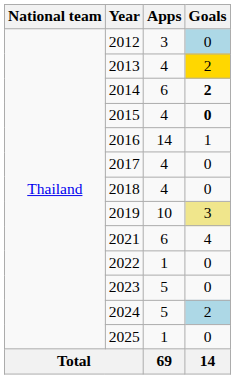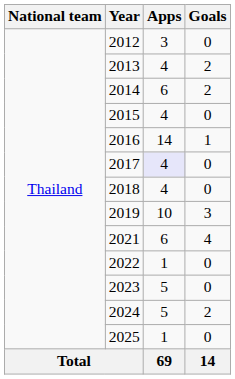2012 | Goals: lightblue background -> no background
2013 | Goals: gold background -> no background
2014 | Goals: bold -> normal
2015 | Goals: bold -> normal
2017 | Apps: no background -> lavender background
2019 | Goals: khaki background -> no background
2024 | Goals: lightblue background -> no background
